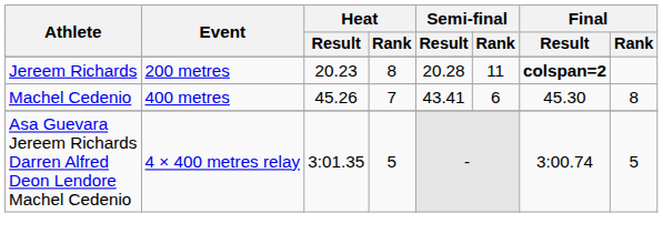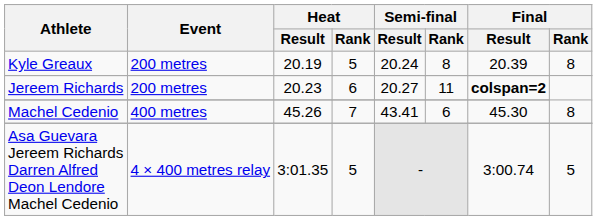+ row: Kyle Greaux | 200 metres | 20.19 | 5 | 20.24 | 8 | 20.39 | 8
Jereem Richards | Heat / Rank: 8 -> 6
Jereem Richards | Semi-final / Result: 20.28 -> 20.27
